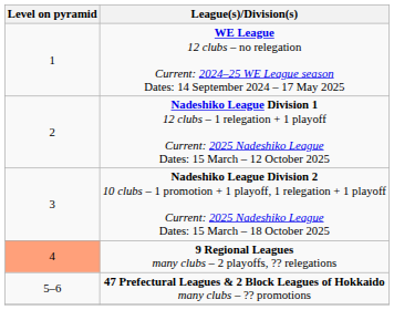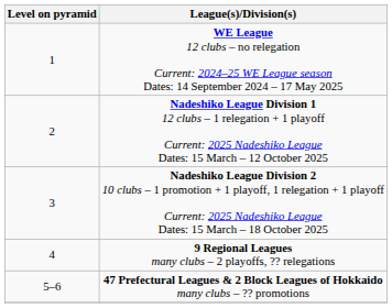9 Regional Leagues many clubs – 2 playoffs, ?? relegations | Level on pyramid: lightsalmon background -> no background
